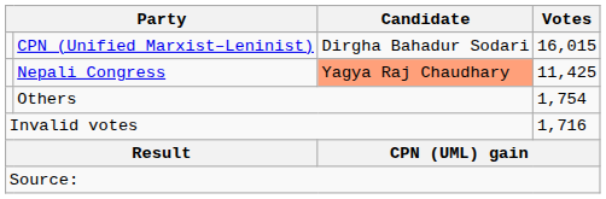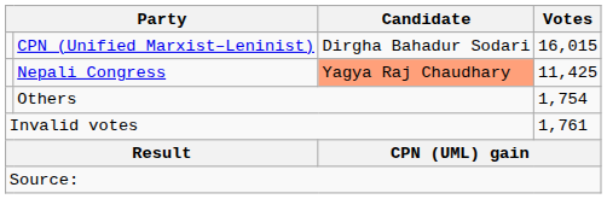Invalid votes | Votes: 1,716 -> 1,761
